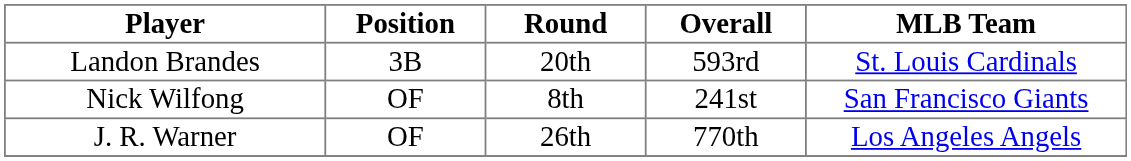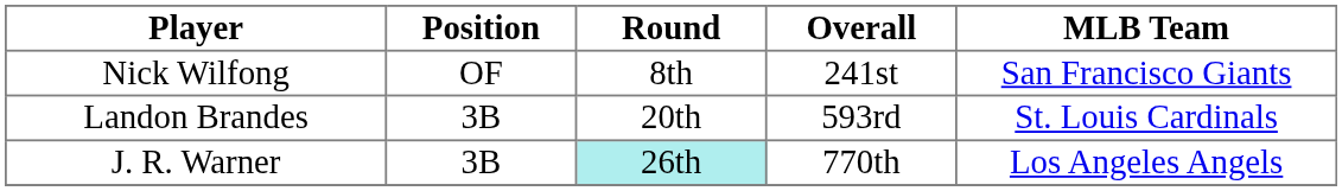rows swapped: Nick Wilfong <-> Landon Brandes
J. R. Warner | Position: OF -> 3B
J. R. Warner | Round: no background -> paleturquoise background
